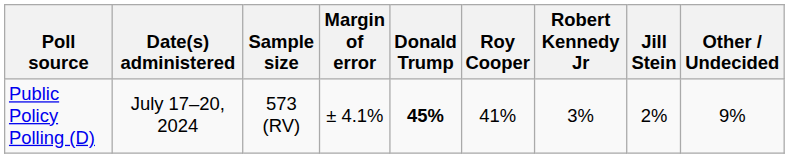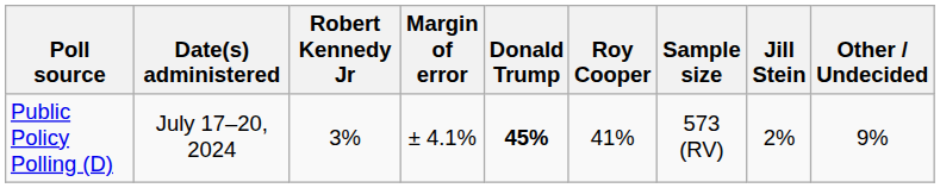columns swapped: Sample size <-> Robert Kennedy Jr
